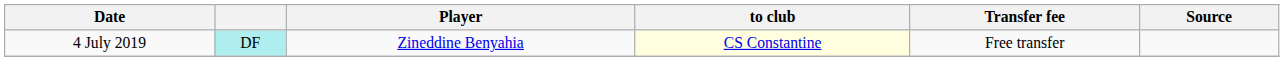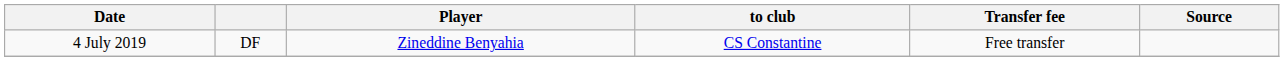4 July 2019 | column 2: paleturquoise background -> no background
4 July 2019 | to club: lightyellow background -> no background
